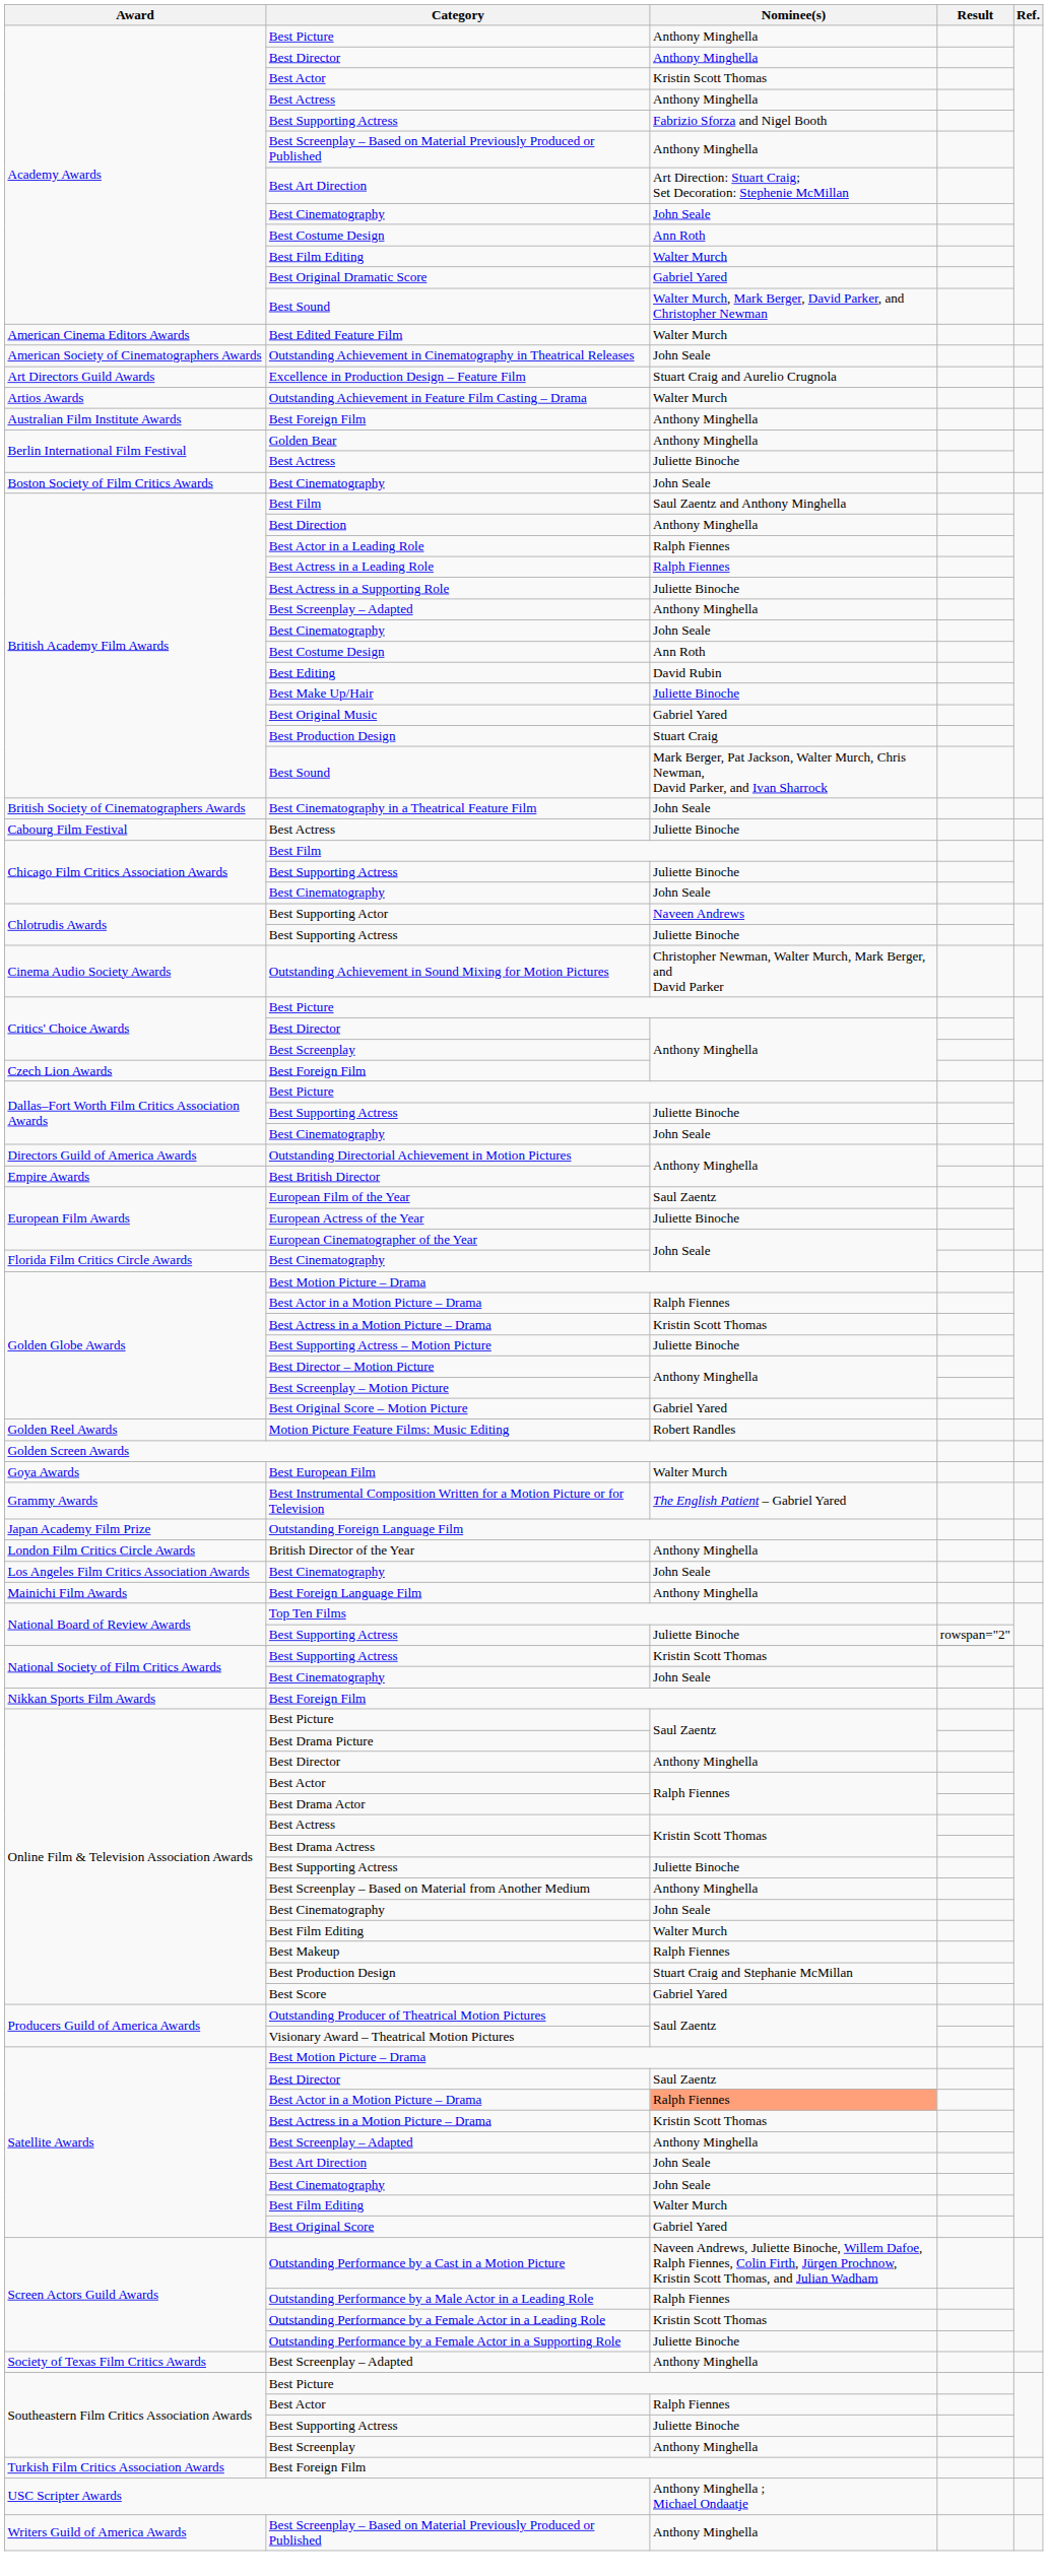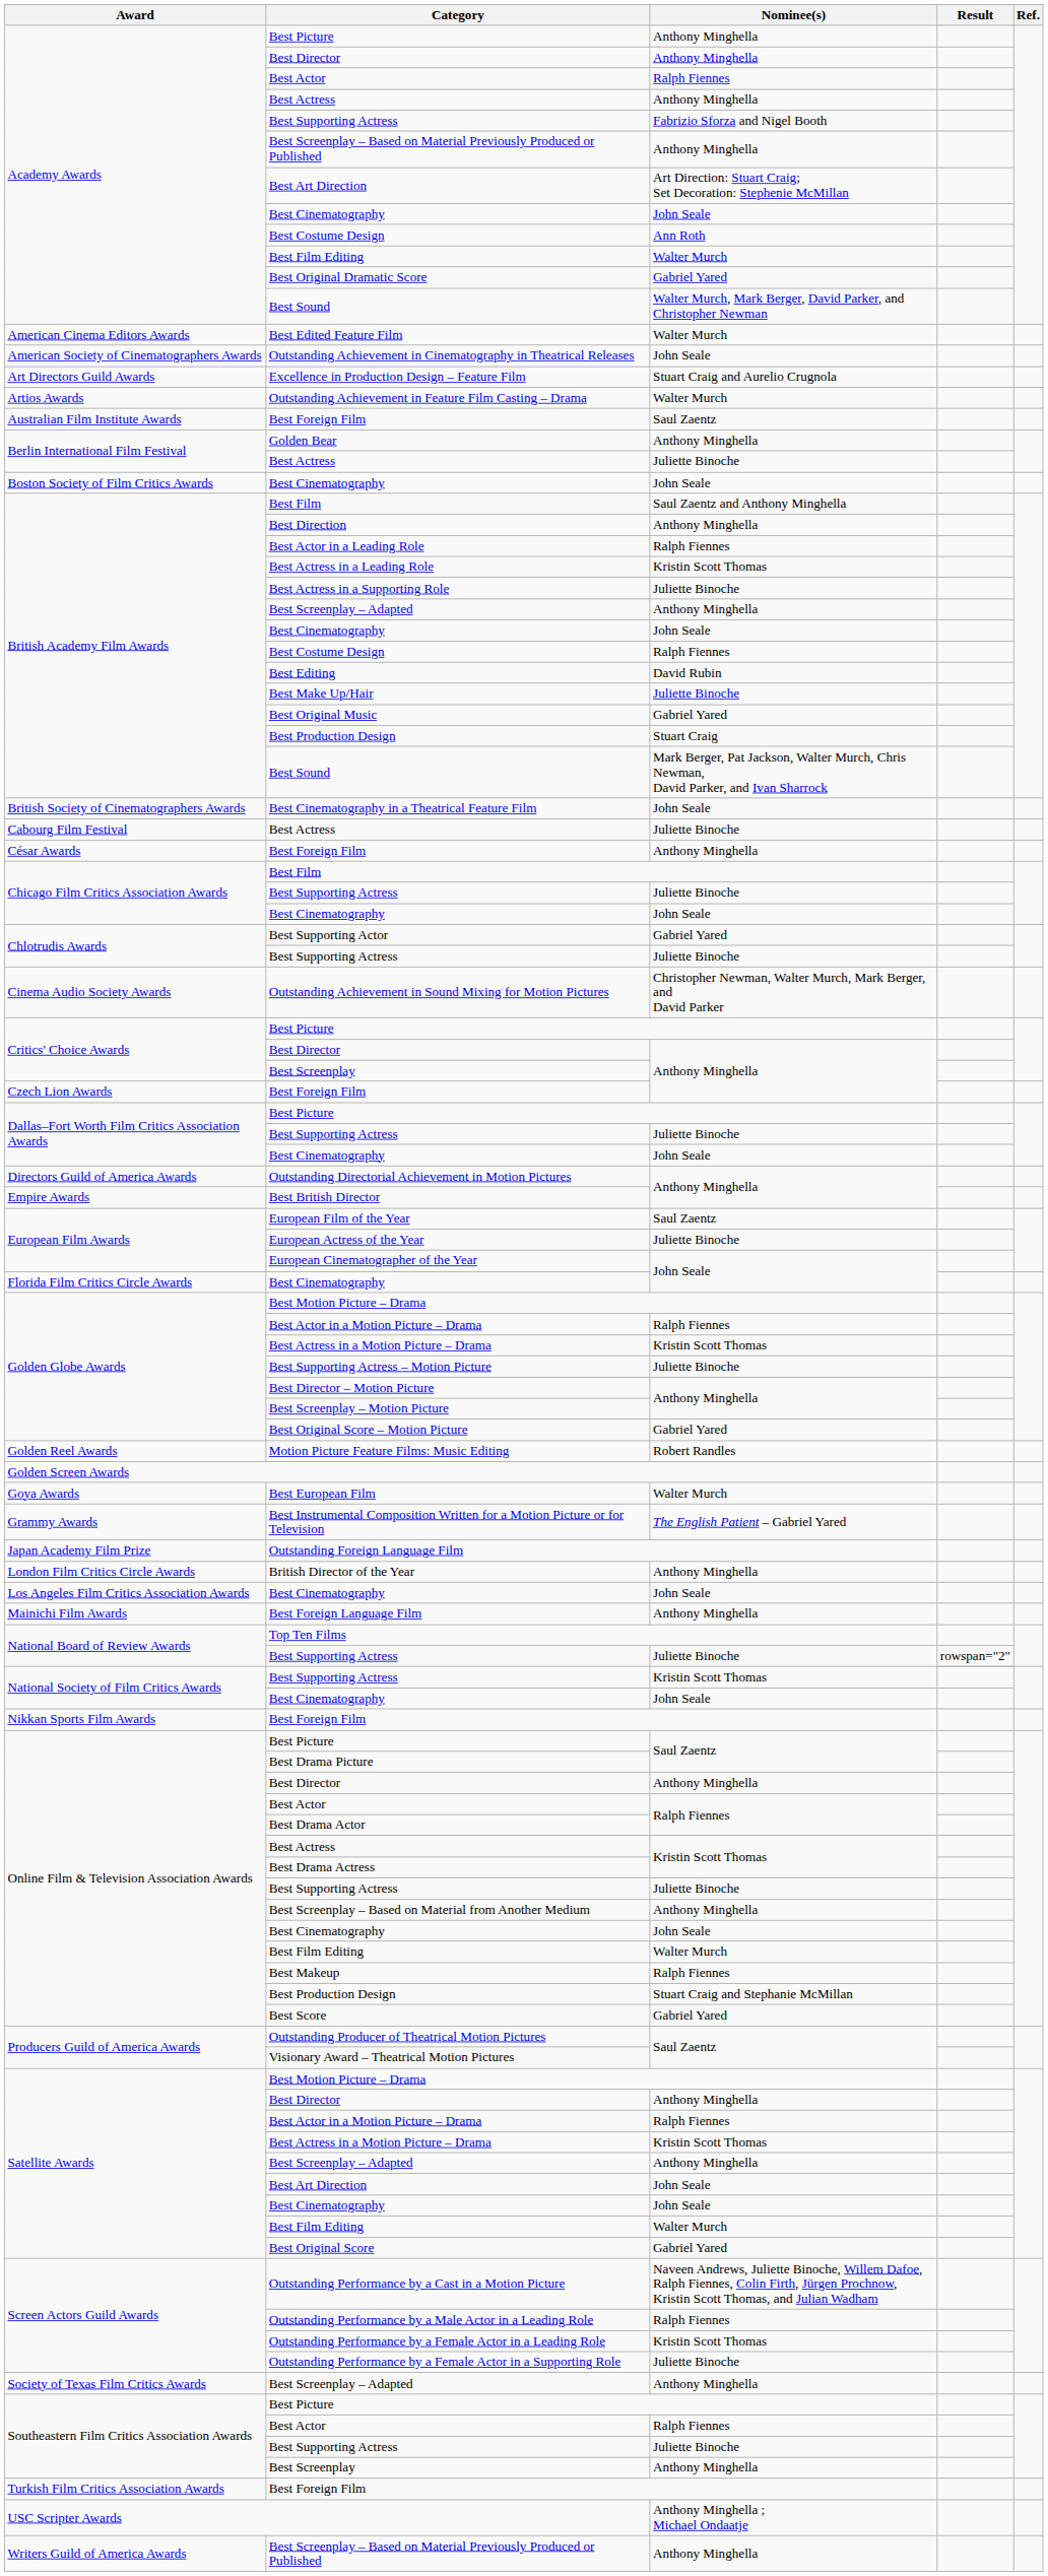Academy Awards / Best Actor | Nominee(s): Kristin Scott Thomas -> Ralph Fiennes
Australian Film Institute Awards / Best Foreign Film | Nominee(s): Anthony Minghella -> Saul Zaentz
Best Actress in a Leading Role | Nominee(s): Ralph Fiennes -> Kristin Scott Thomas
British Academy Film Awards / Best Costume Design | Nominee(s): Ann Roth -> Ralph Fiennes
+ row: César Awards | Best Foreign Film | Anthony Minghella
Best Supporting Actor | Nominee(s): Naveen Andrews -> Gabriel Yared
Satellite Awards / Best Director | Nominee(s): Saul Zaentz -> Anthony Minghella
Satellite Awards / Best Actor in a Motion Picture – Drama | Nominee(s): lightsalmon background -> no background
